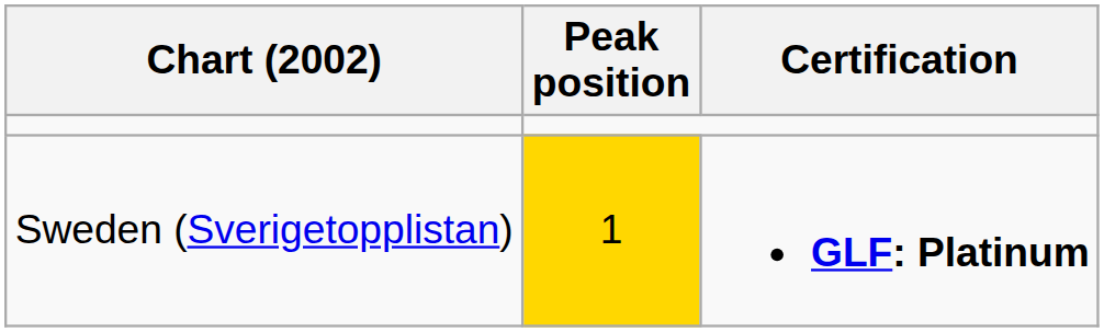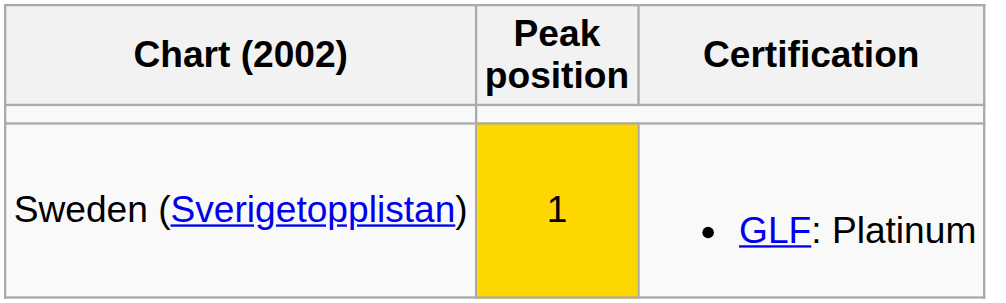Sweden (Sverigetopplistan) | Certification: bold -> normal
